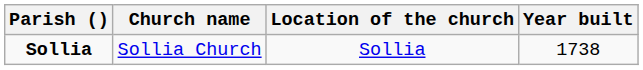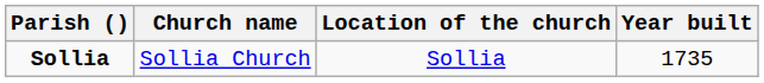row 2 | Year built: 1738 -> 1735
